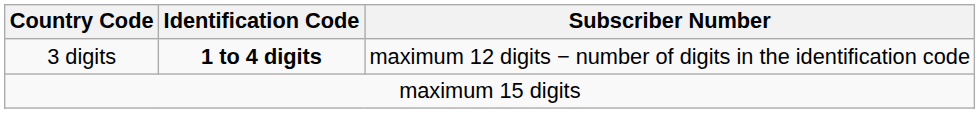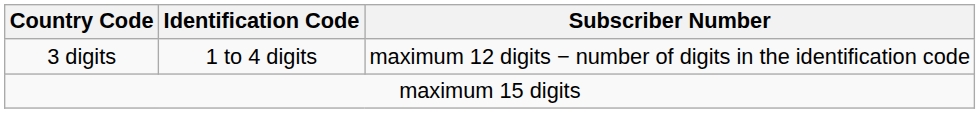3 digits | Identification Code: bold -> normal
